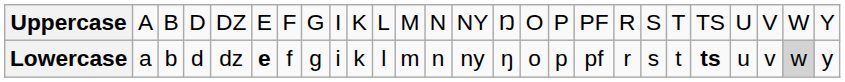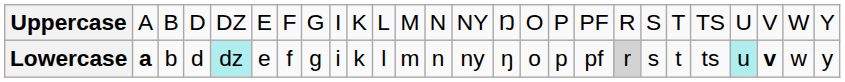Lowercase | column 2: normal -> bold
Lowercase | column 5: no background -> paleturquoise background
Lowercase | column 6: bold -> normal
Lowercase | column 19: no background -> lightgrey background
Lowercase | column 22: bold -> normal
Lowercase | column 23: no background -> paleturquoise background
Lowercase | column 24: normal -> bold
Lowercase | column 25: lightgrey background -> no background
